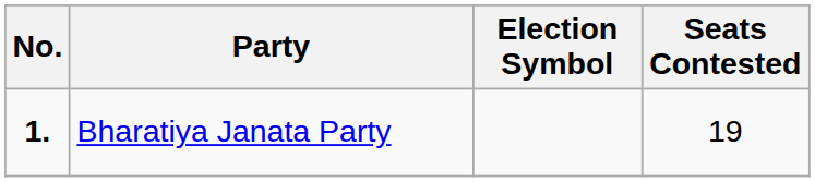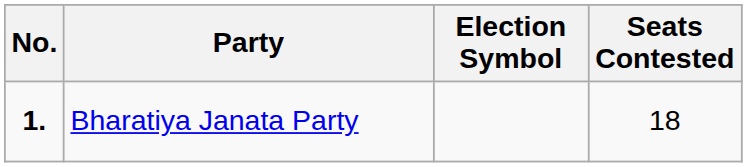Bharatiya Janata Party | Seats Contested: 19 -> 18
